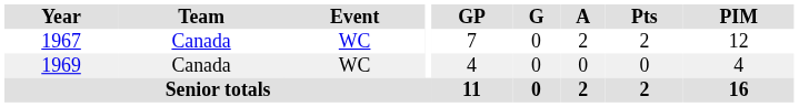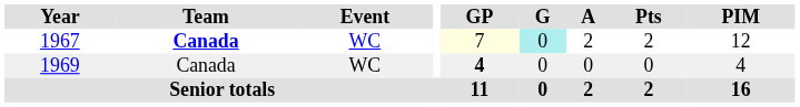1967 | Team: normal -> bold
1967 | GP: no background -> lightyellow background
1967 | G: no background -> paleturquoise background
1969 | GP: normal -> bold
